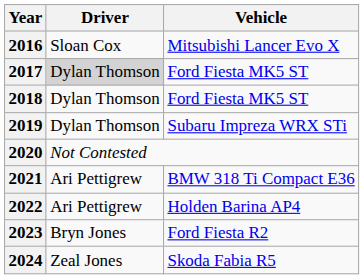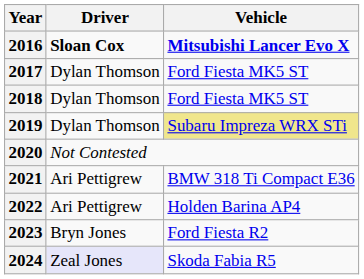2016 | Driver: normal -> bold
2016 | Vehicle: normal -> bold
2017 | Driver: lightgrey background -> no background
2019 | Vehicle: no background -> khaki background
2024 | Driver: no background -> lavender background
